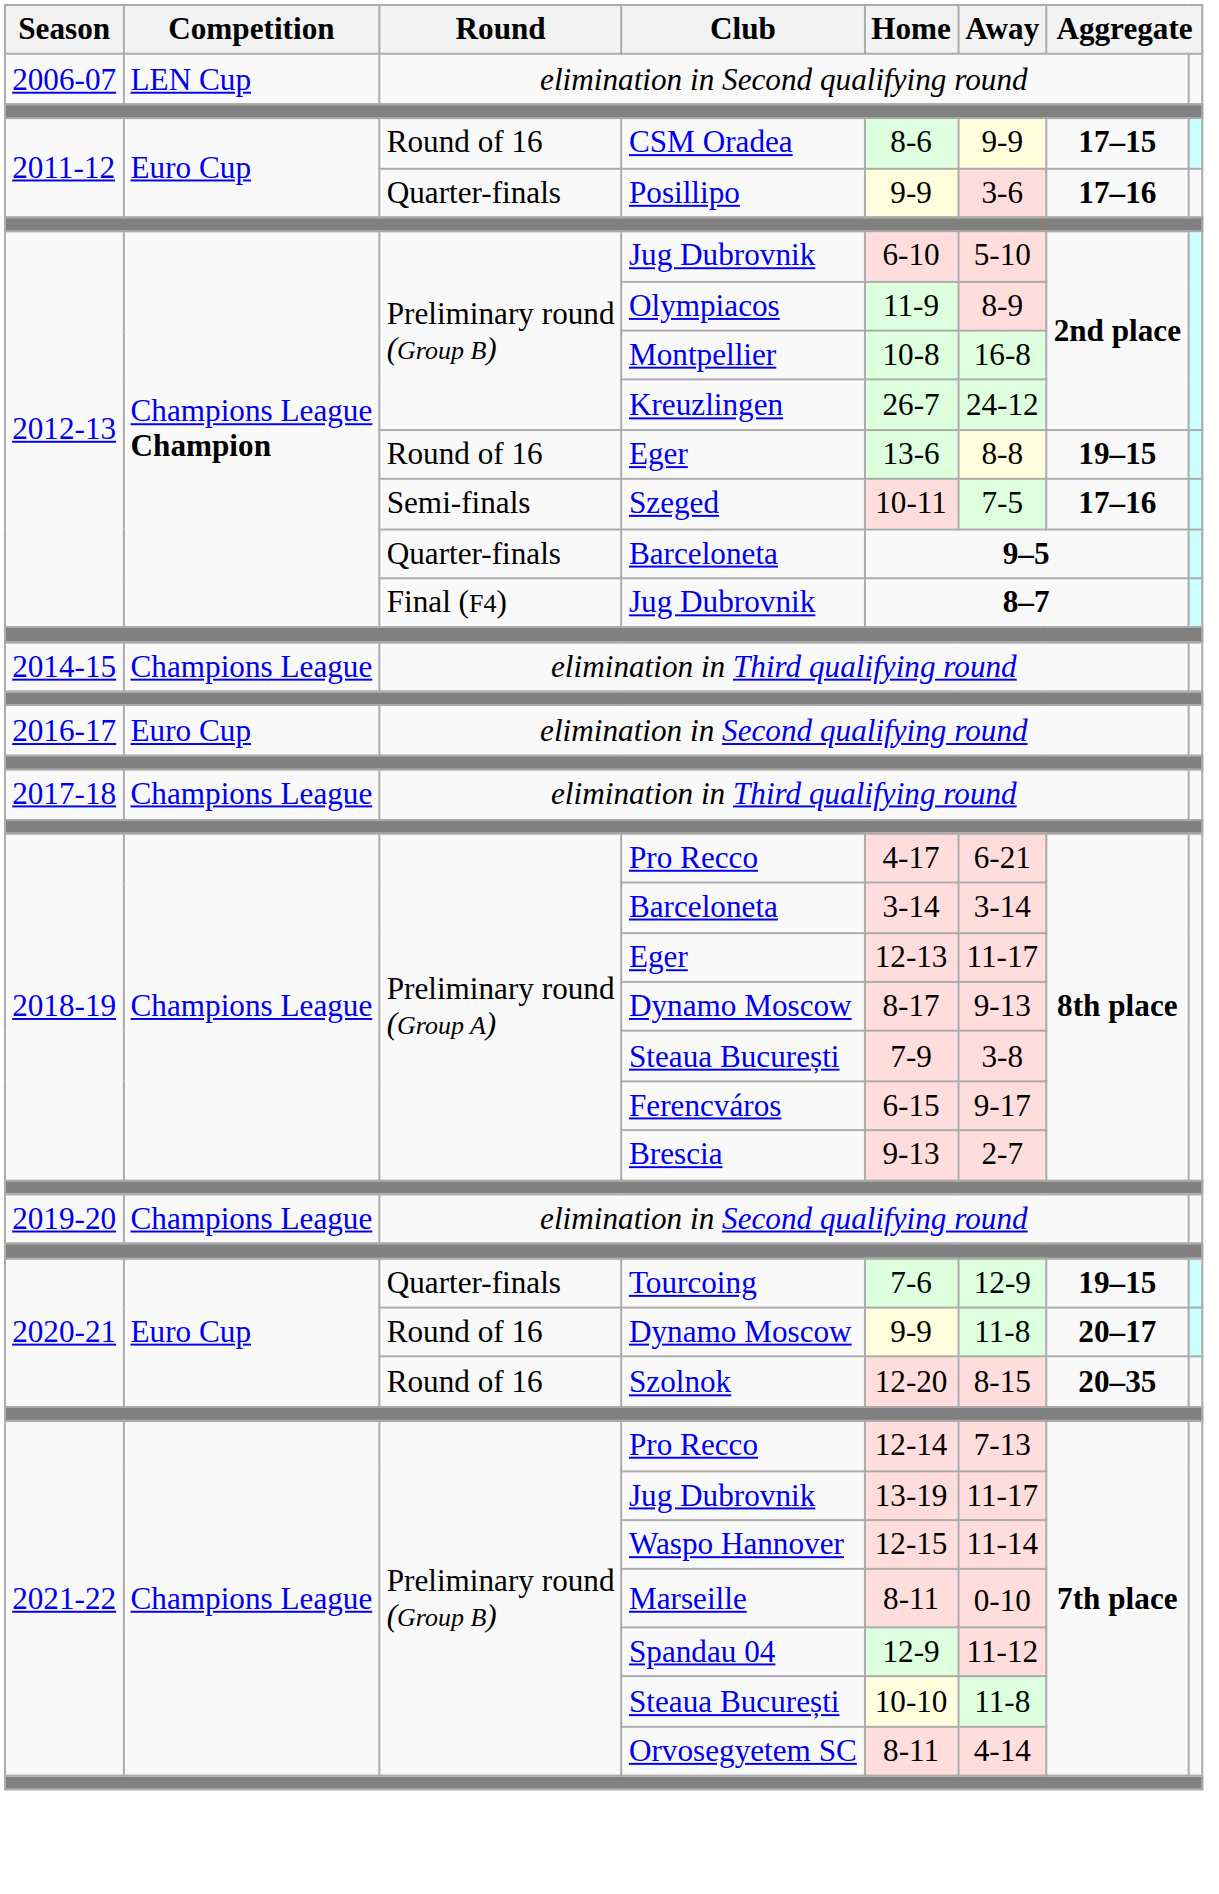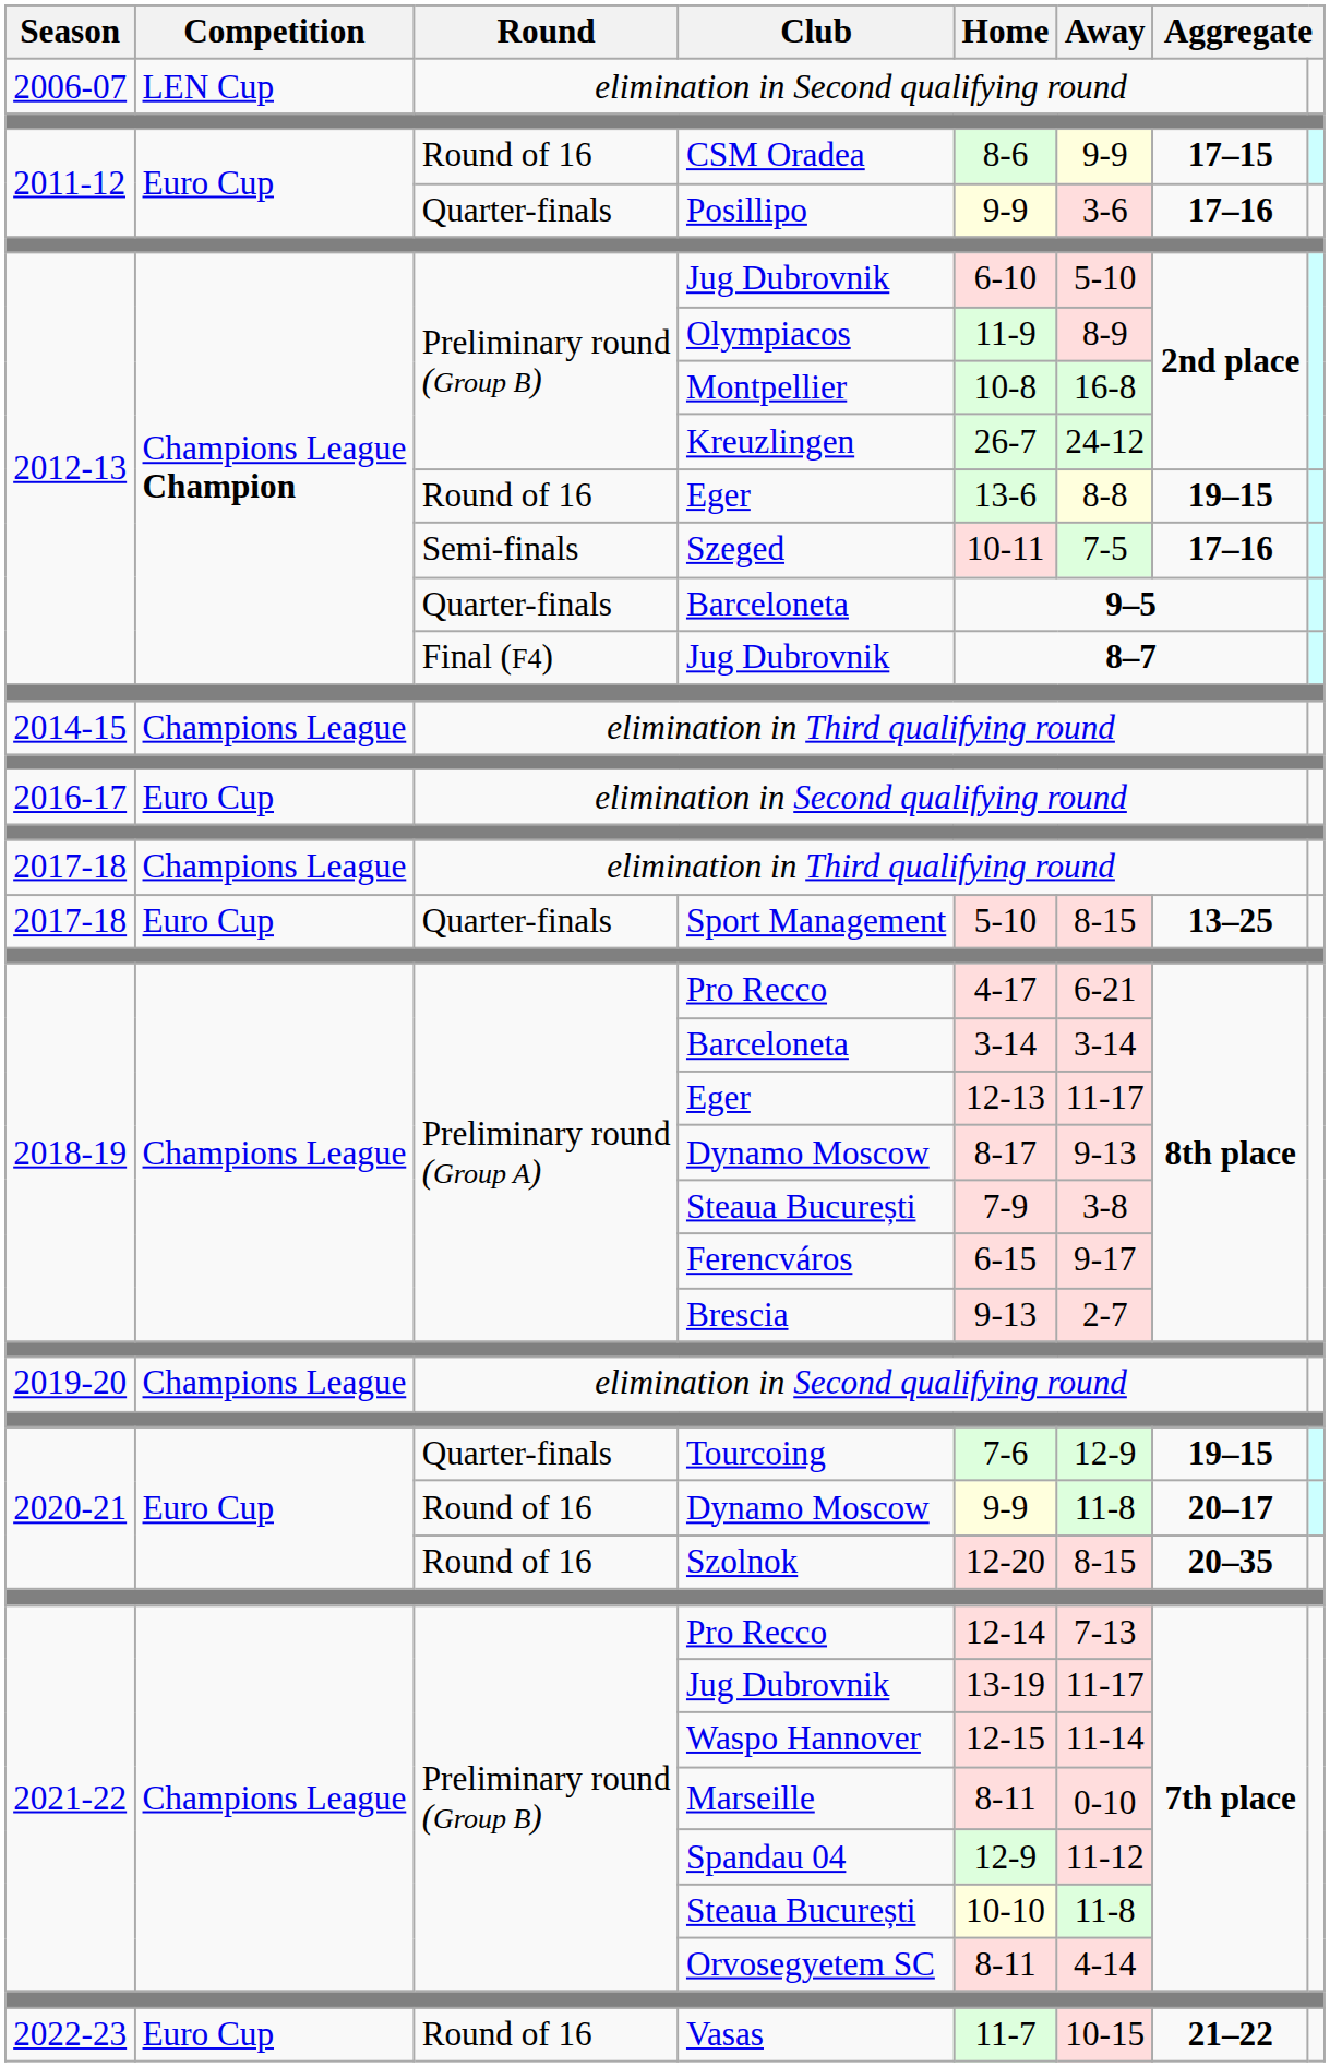+ row: 2017-18 | Euro Cup | Quarter-finals | Sport Management | 5-10 | 8-15 | 13–25
+ row: 2022-23 | Euro Cup | Round of 16 | Vasas | 11-7 | 10-15 | 21–22
